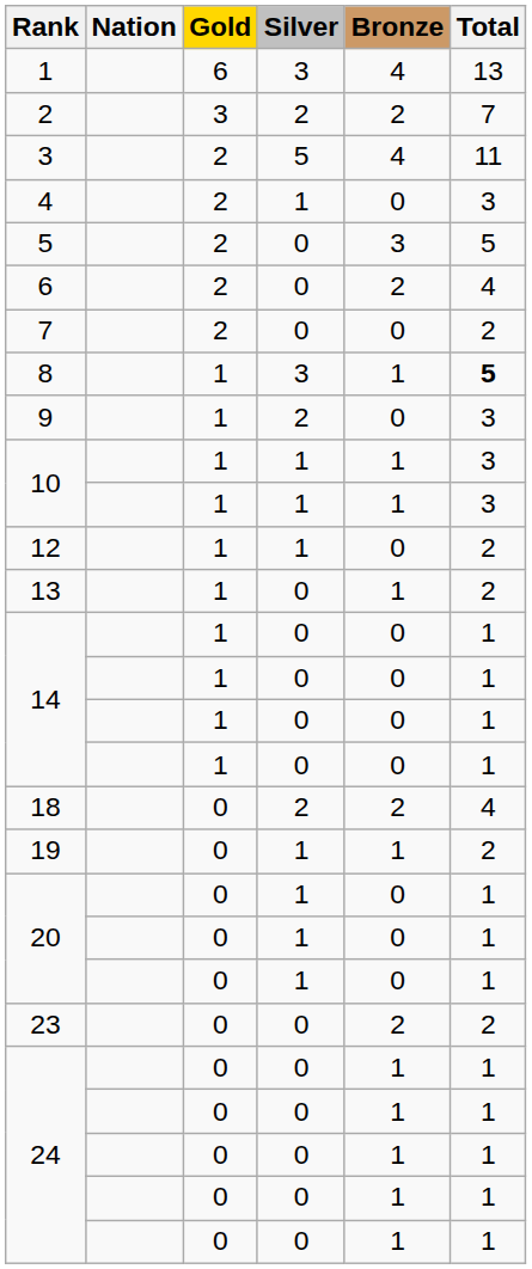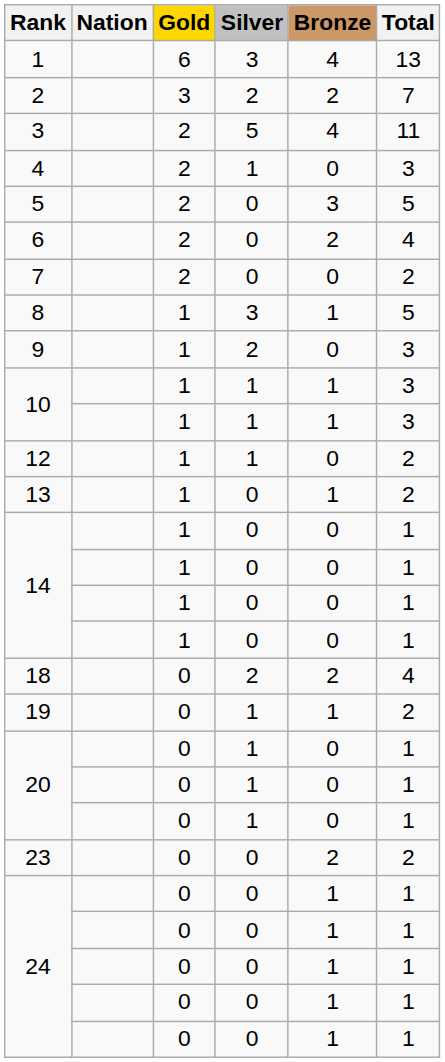8 | Total: bold -> normal
